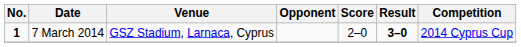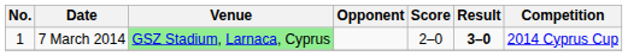7 March 2014 | No.: bold -> normal
7 March 2014 | Venue: no background -> lightgreen background
